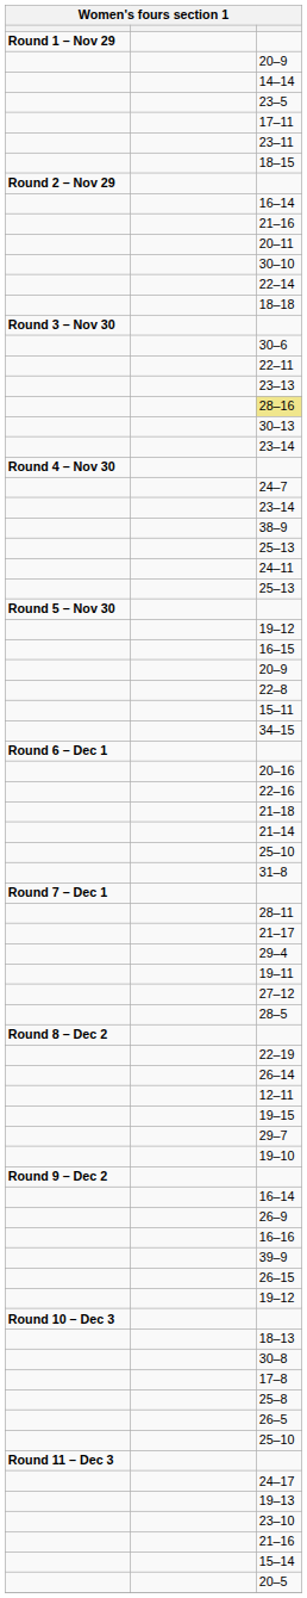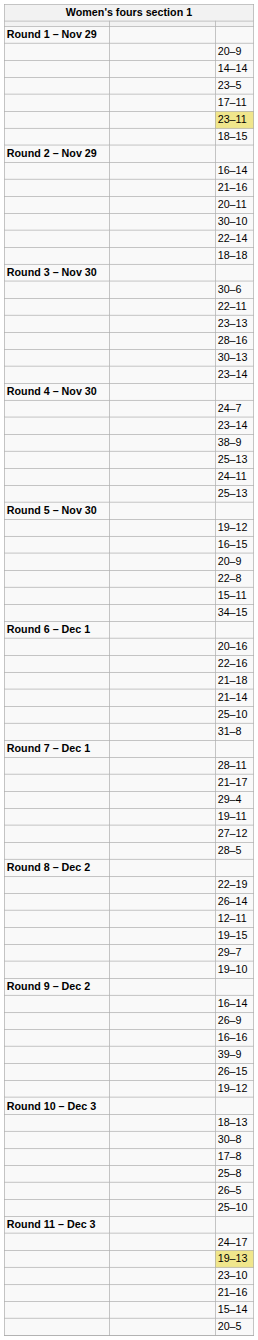23–11 | column 3: no background -> khaki background
28–16 | column 3: khaki background -> no background
19–13 | column 3: no background -> khaki background
